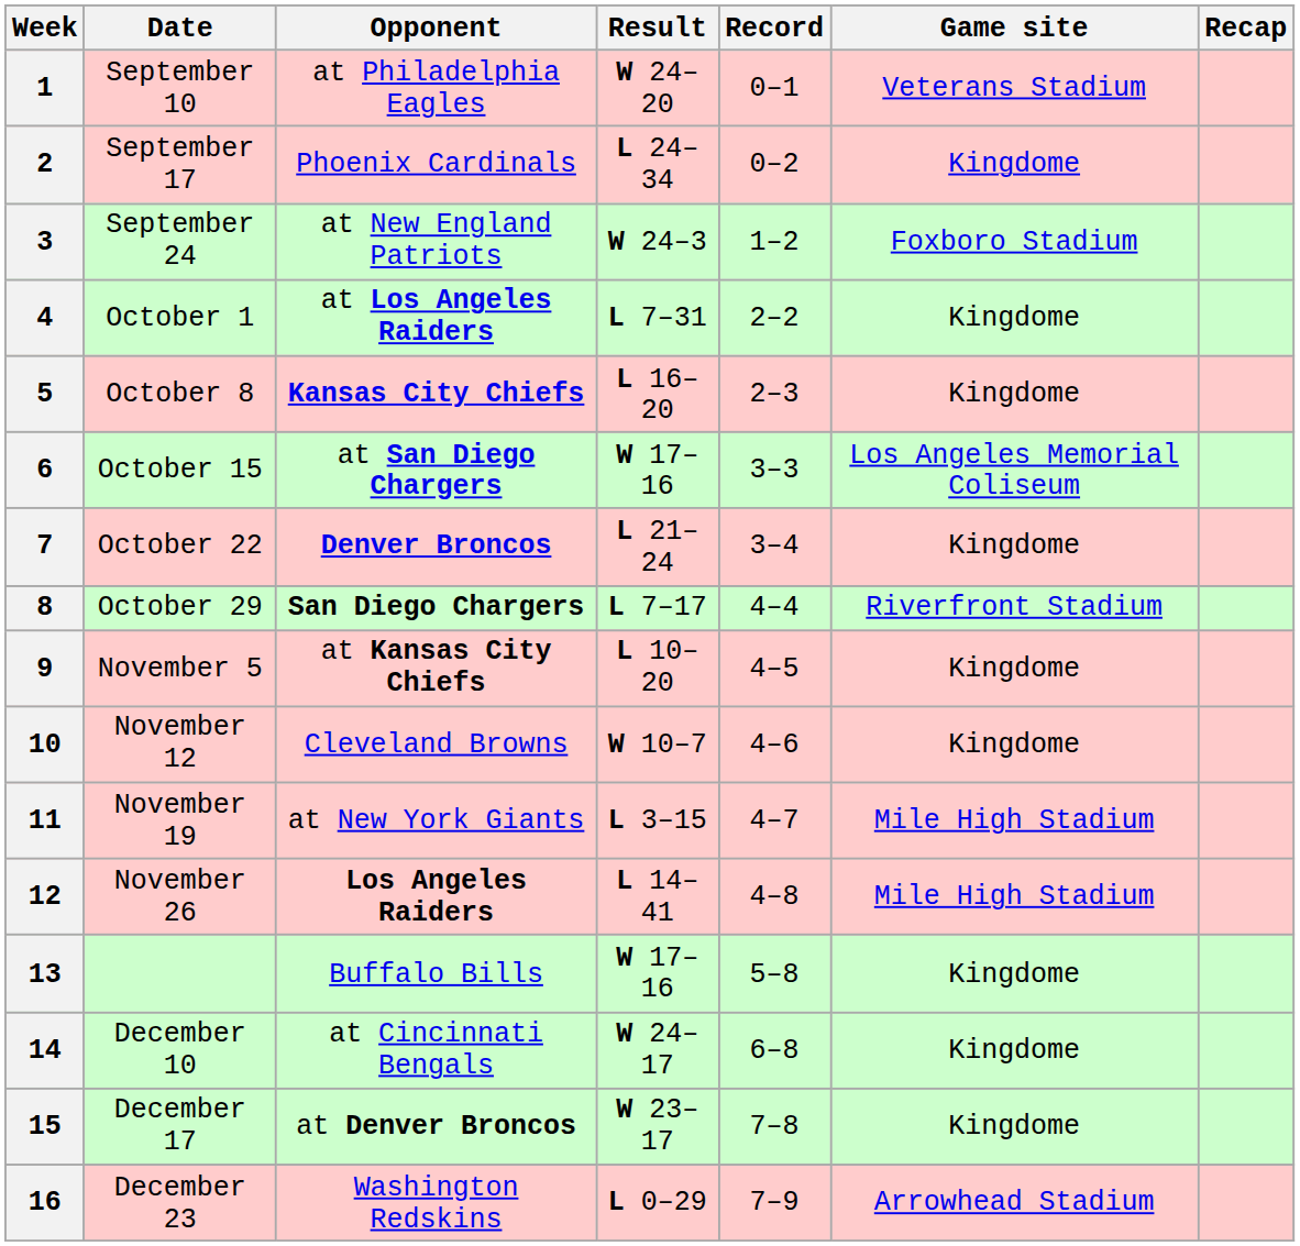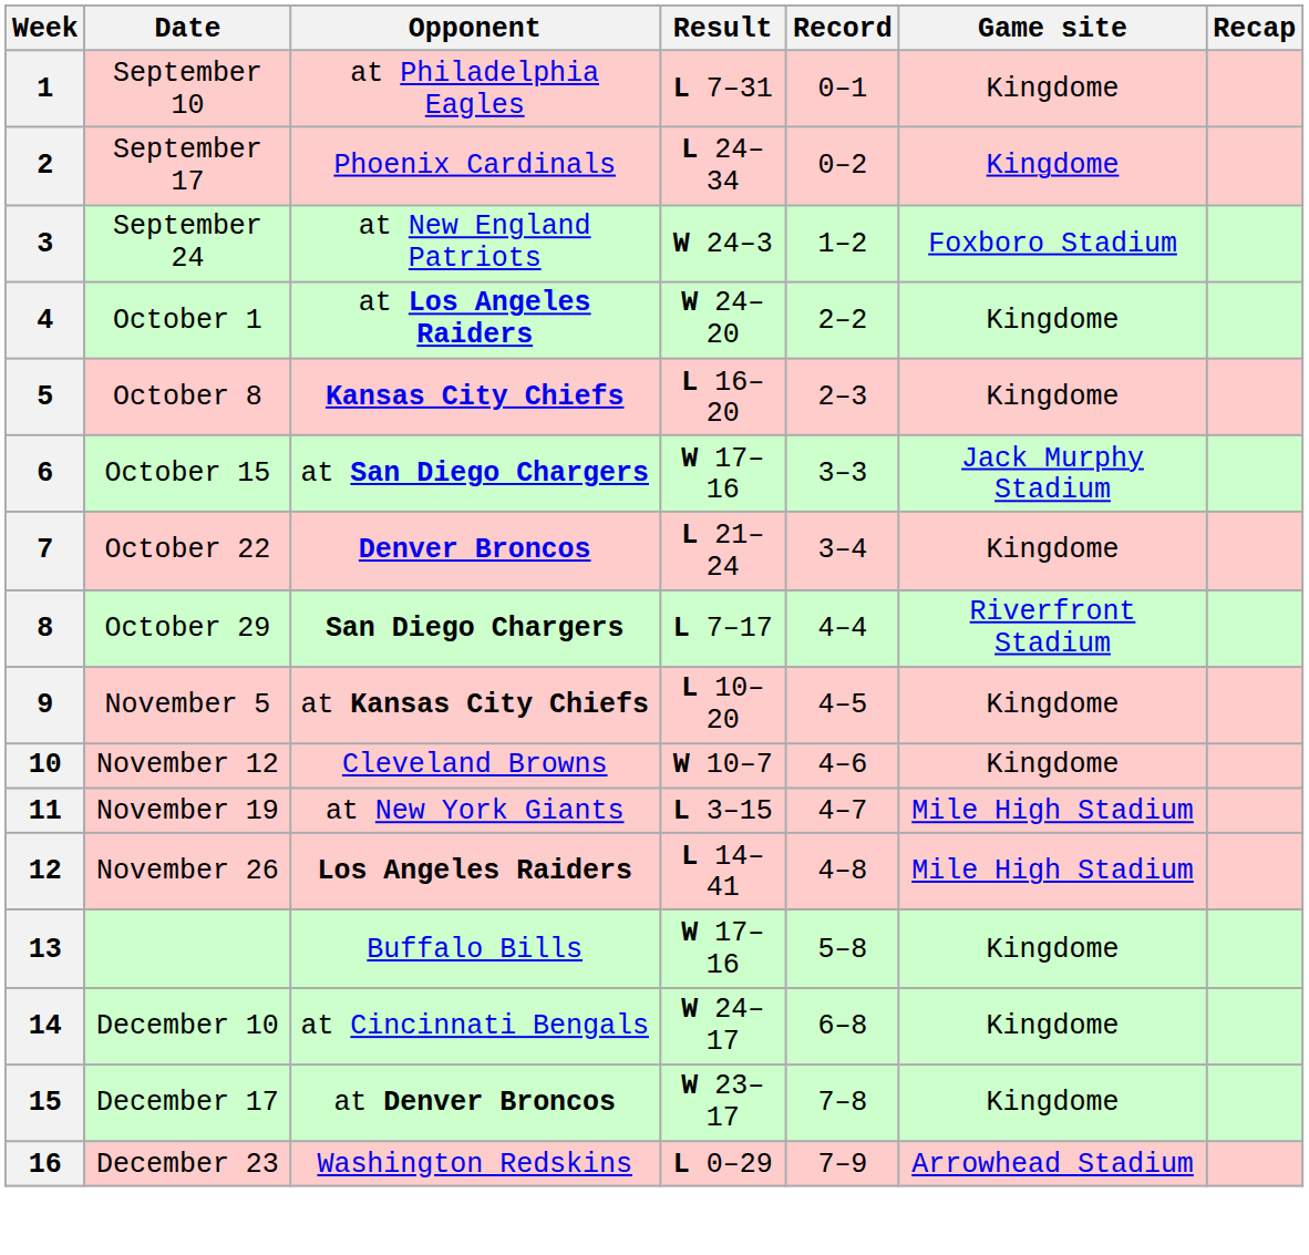1 | Result: W 24–20 -> L 7–31
1 | Game site: Veterans Stadium -> Kingdome
4 | Result: L 7–31 -> W 24–20
6 | Game site: Los Angeles Memorial Coliseum -> Jack Murphy Stadium
